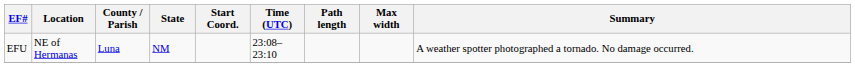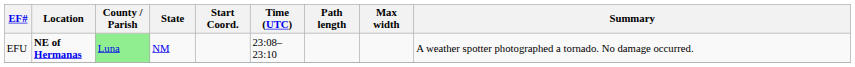EFU | Location: normal -> bold
EFU | County / Parish: no background -> lightgreen background
